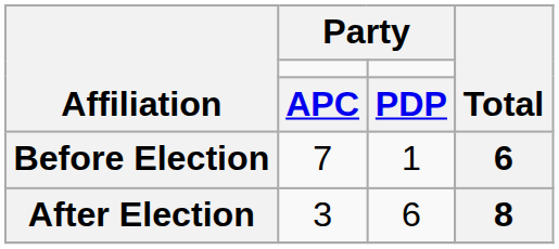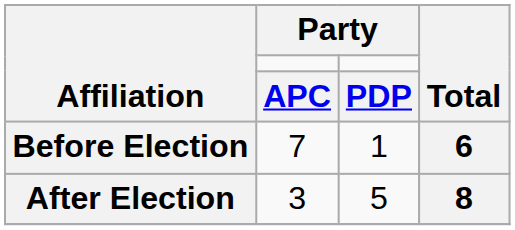After Election | column 3: 6 -> 5
